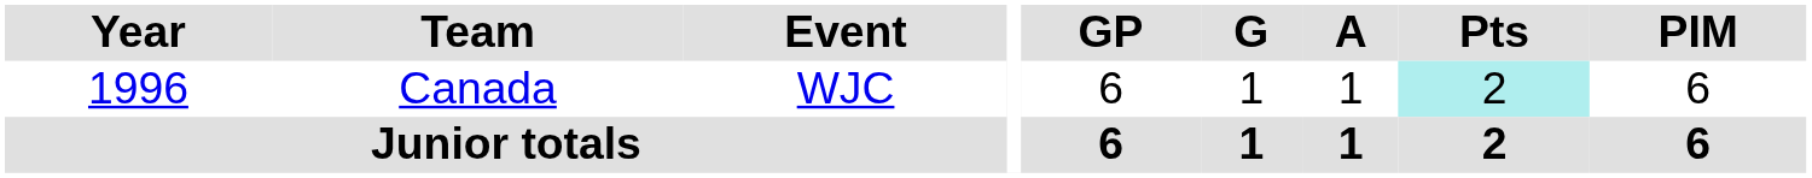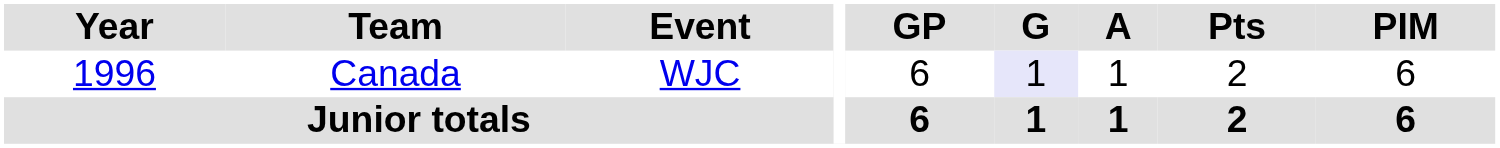Canada | G: no background -> lavender background
Canada | Pts: paleturquoise background -> no background
